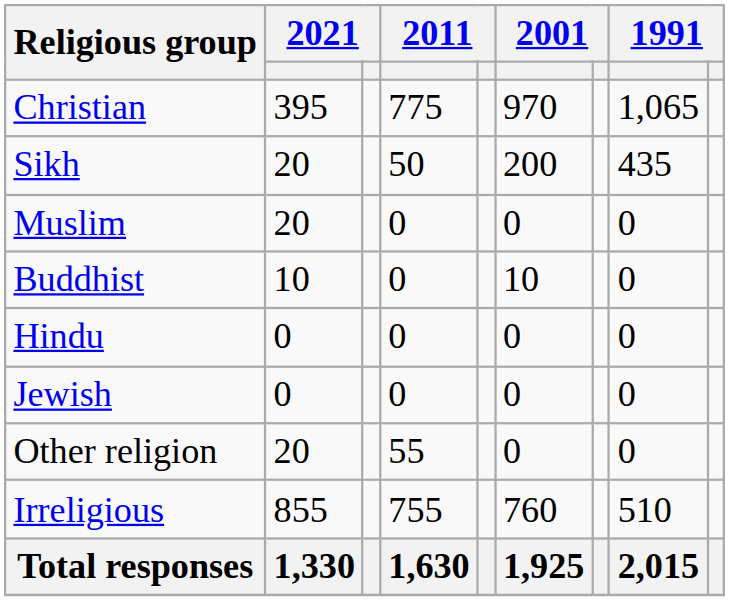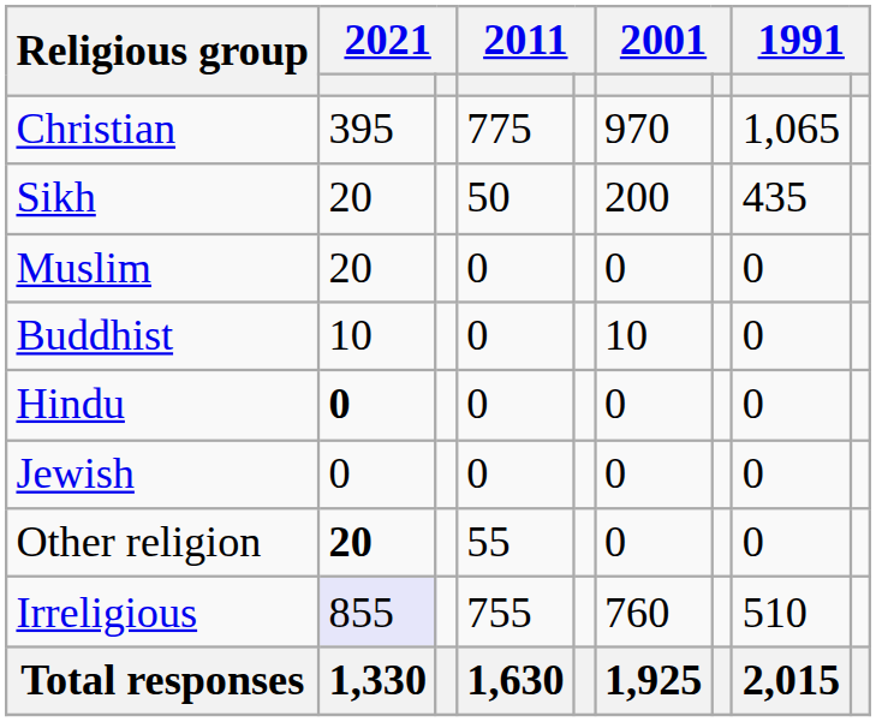Hindu | column 2: normal -> bold
Other religion | column 2: normal -> bold
Irreligious | column 2: no background -> lavender background
